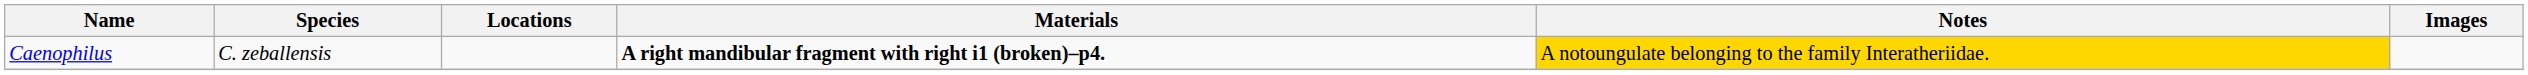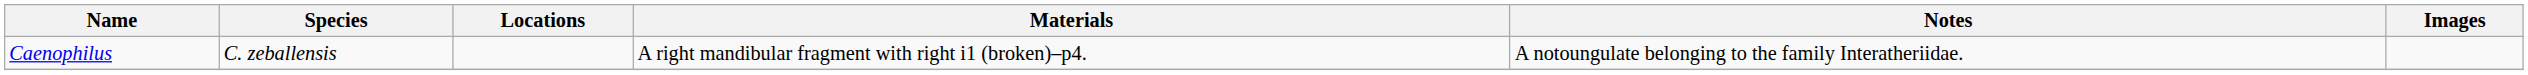Caenophilus | Materials: bold -> normal
Caenophilus | Notes: gold background -> no background
